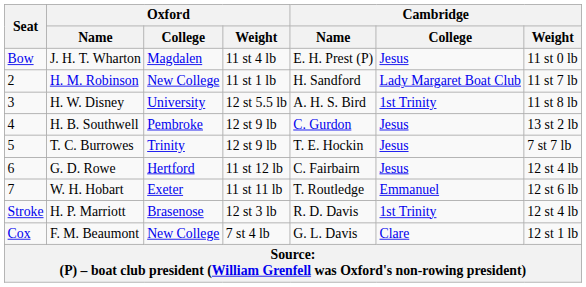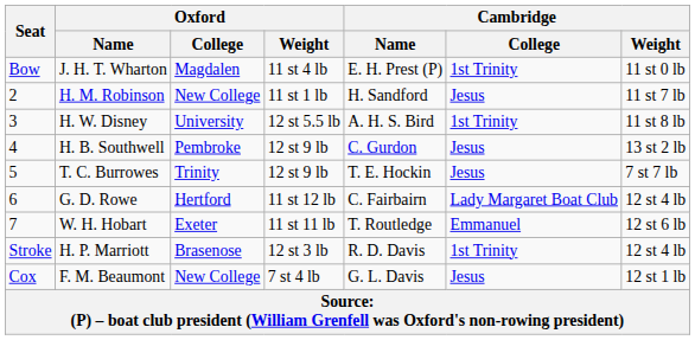J. H. T. Wharton | Cambridge / College: Jesus -> 1st Trinity
H. M. Robinson | Cambridge / College: Lady Margaret Boat Club -> Jesus
G. D. Rowe | Cambridge / College: Jesus -> Lady Margaret Boat Club
F. M. Beaumont | Cambridge / College: Clare -> Jesus
